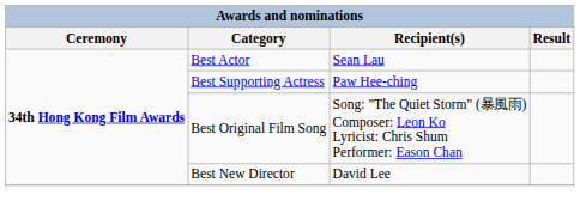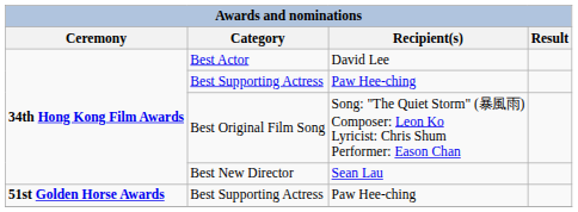Best Actor | Recipient(s): Sean Lau -> David Lee
Best New Director | Recipient(s): David Lee -> Sean Lau
+ row: 51st Golden Horse Awards | Best Supporting Actress | Paw Hee-ching
